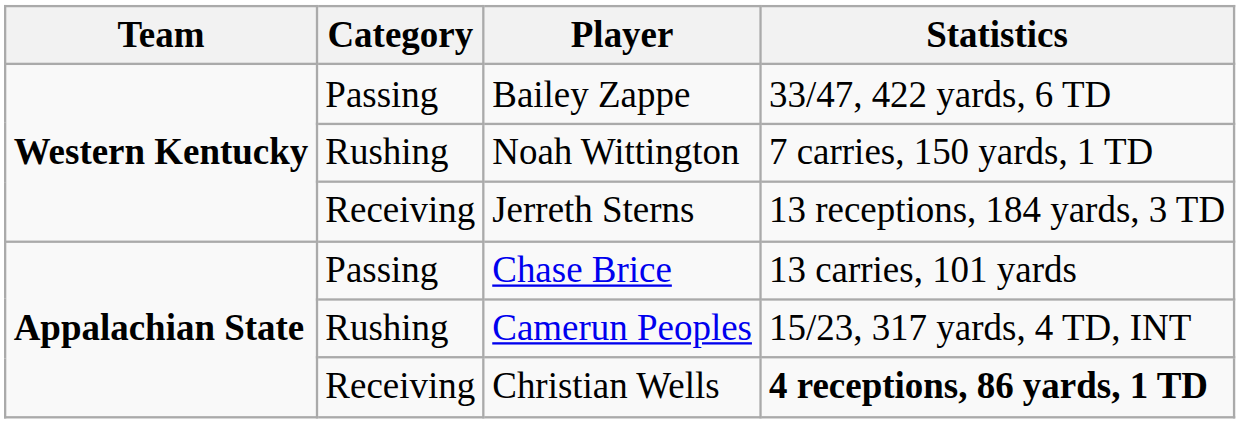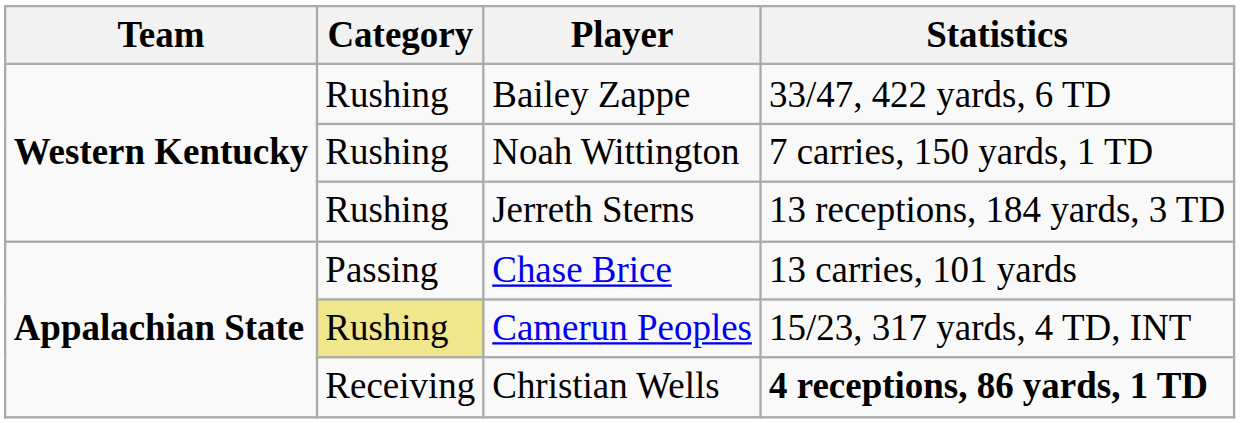Bailey Zappe | Category: Passing -> Rushing
Jerreth Sterns | Category: Receiving -> Rushing
Camerun Peoples | Category: no background -> khaki background
